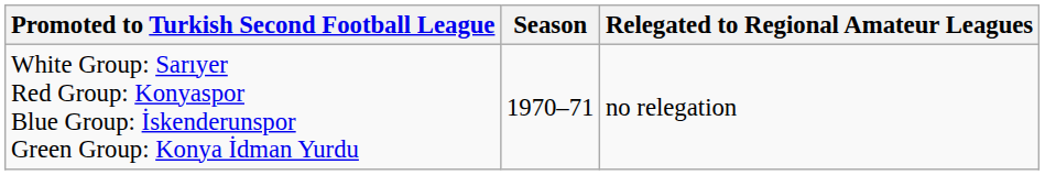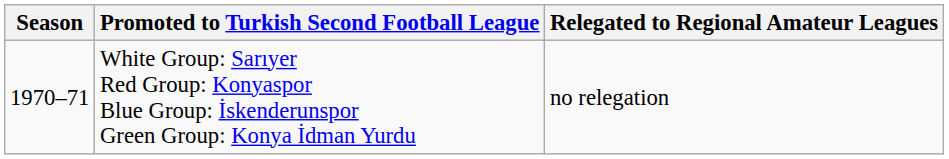columns swapped: Season <-> Promoted to Turkish Second Football League
